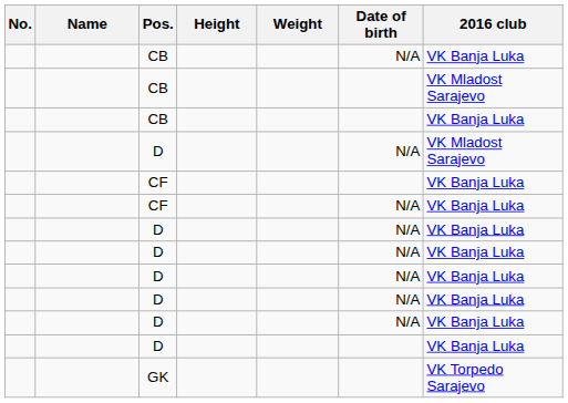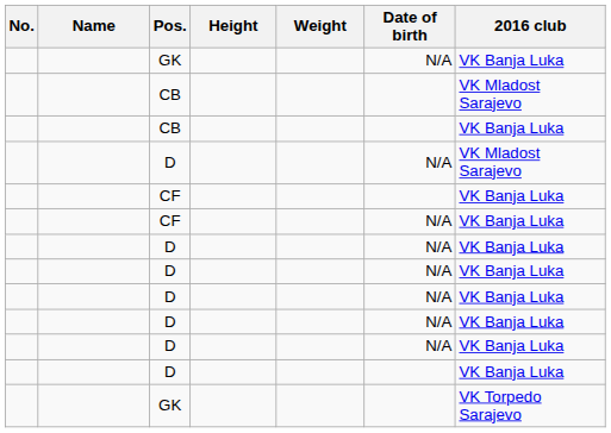row 2 | Pos.: CB -> GK
